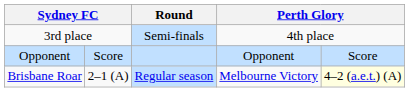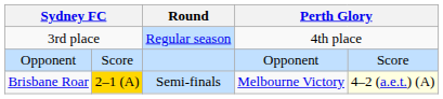3rd place | Round: Semi-finals -> Regular season
Brisbane Roar | column 2: no background -> gold background
Brisbane Roar | Round: Regular season -> Semi-finals
